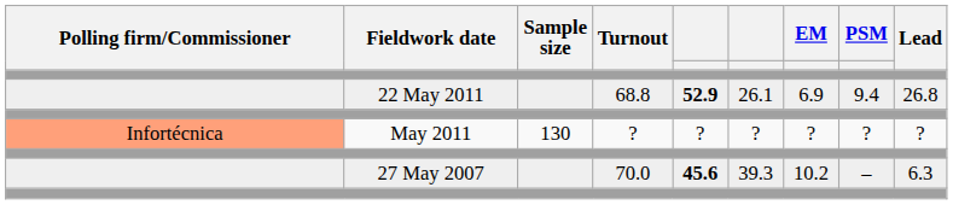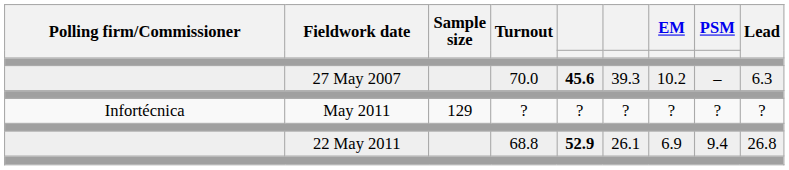rows swapped: 22 May 2011 <-> 27 May 2007
May 2011 | Polling firm/Commissioner: lightsalmon background -> no background
May 2011 | Sample size: 130 -> 129
